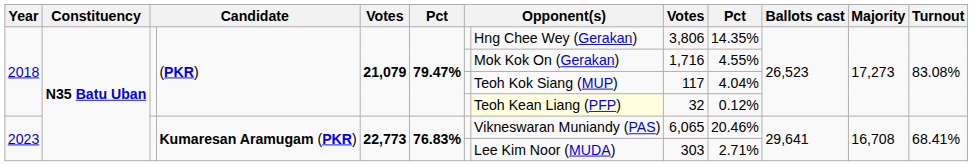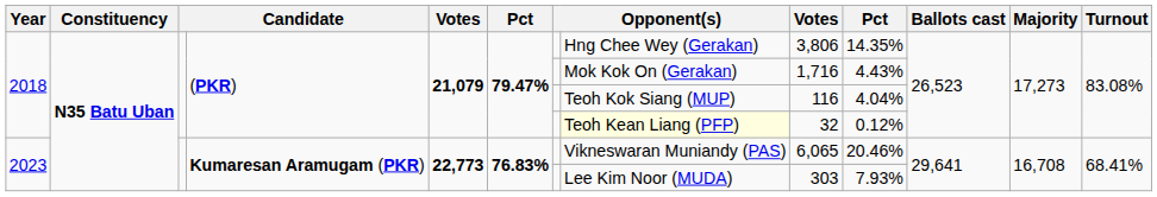row 3 | column 10: 4.55% -> 4.43%
row 4 | column 9: 117 -> 116
row 7 | column 10: 2.71% -> 7.93%
